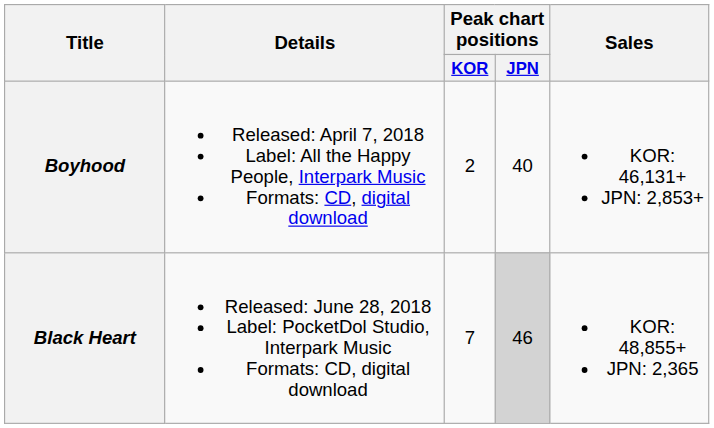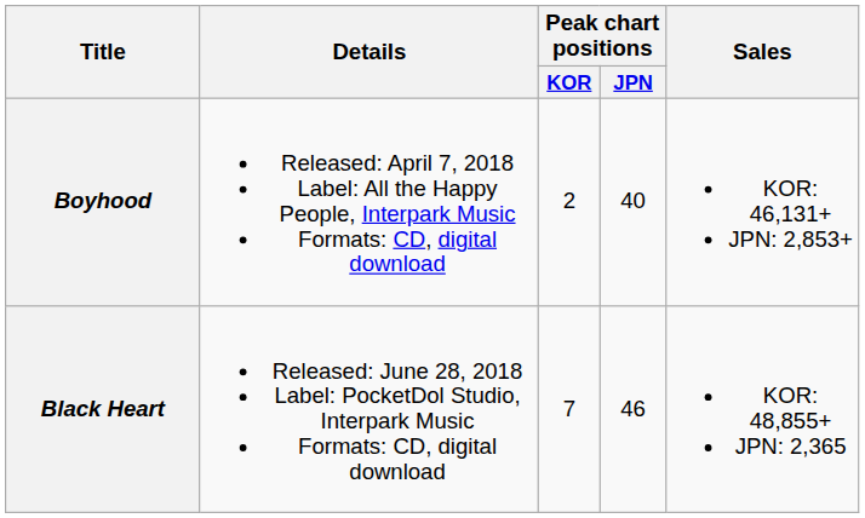Black Heart | Peak chart positions / JPN: lightgrey background -> no background
